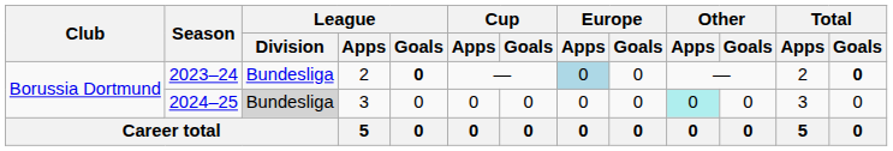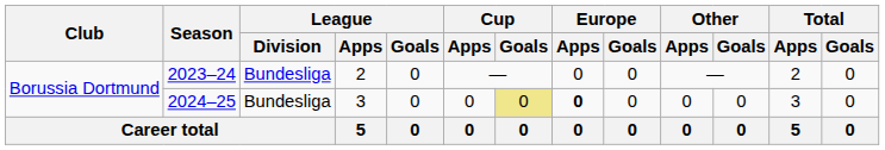2023–24 | League / Goals: bold -> normal
2023–24 | Europe / Apps: lightblue background -> no background
2023–24 | Total / Goals: bold -> normal
2024–25 | League / Division: lightgrey background -> no background
2024–25 | Cup / Goals: no background -> khaki background
2024–25 | Europe / Apps: normal -> bold
2024–25 | Other / Apps: paleturquoise background -> no background
